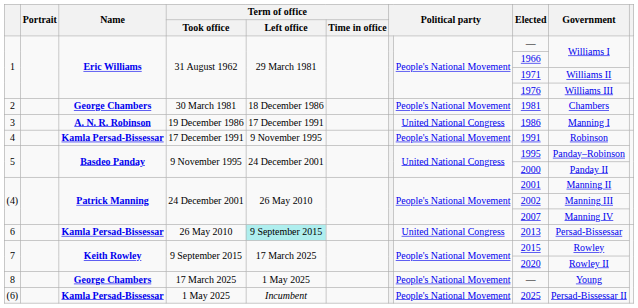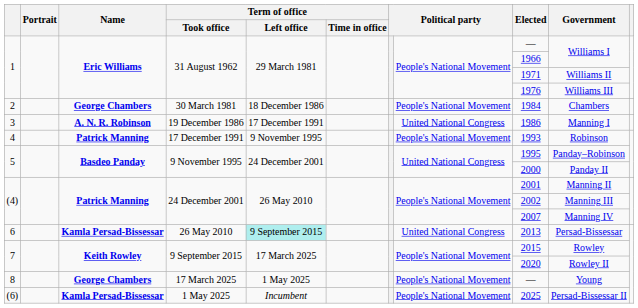2 | Elected: 1981 -> 1984
4 | Name: Kamla Persad-Bissessar -> Patrick Manning
4 | Elected: 1991 -> 1993
